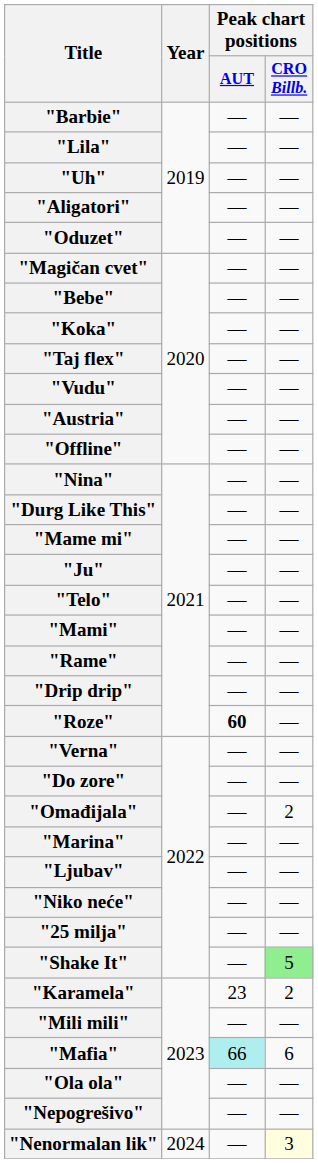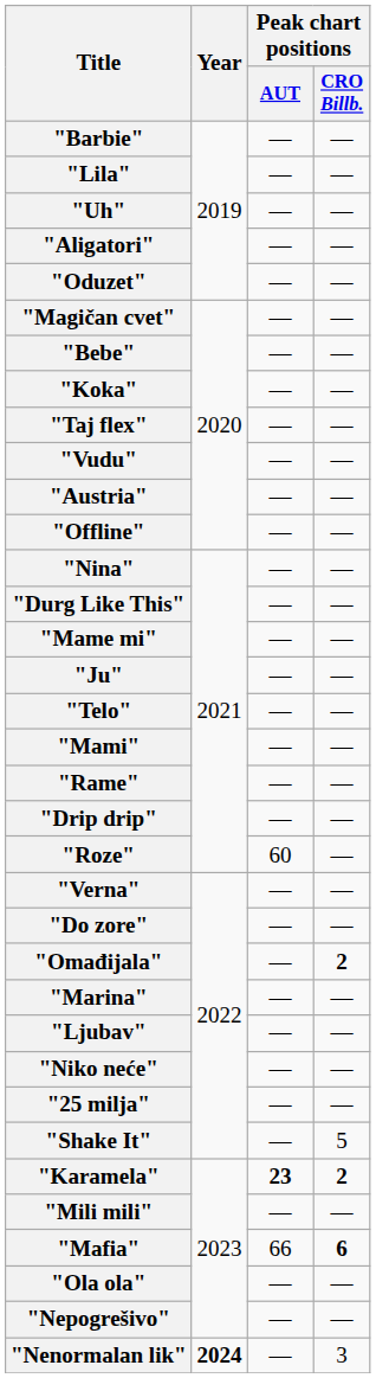"Roze" | Peak chart positions / AUT: bold -> normal
"Omađijala" | Peak chart positions / CRO Billb.: normal -> bold
"Shake It" | Peak chart positions / CRO Billb.: lightgreen background -> no background
"Karamela" | Peak chart positions / AUT: normal -> bold
"Karamela" | Peak chart positions / CRO Billb.: normal -> bold
"Mafia" | Peak chart positions / AUT: paleturquoise background -> no background
"Mafia" | Peak chart positions / CRO Billb.: normal -> bold
"Nenormalan lik" | Year: normal -> bold
"Nenormalan lik" | Peak chart positions / CRO Billb.: lightyellow background -> no background
